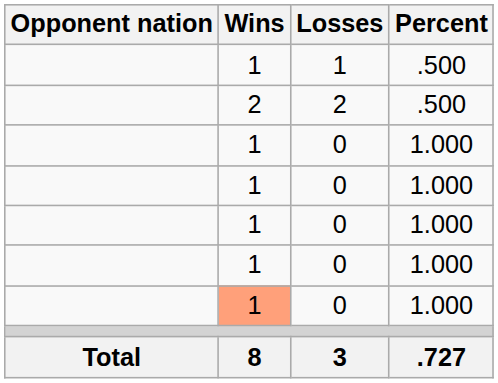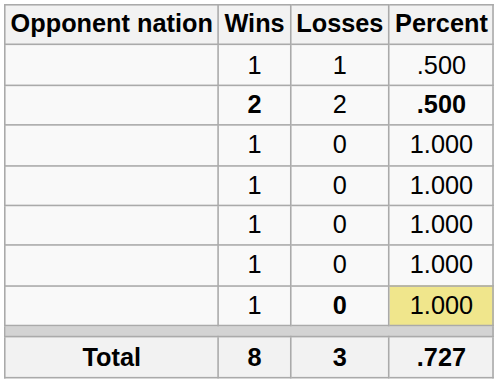row 3 | Wins: normal -> bold
row 3 | Percent: normal -> bold
row 8 | Wins: lightsalmon background -> no background
row 8 | Losses: normal -> bold
row 8 | Percent: no background -> khaki background
